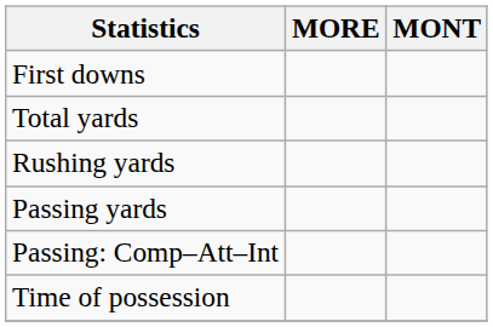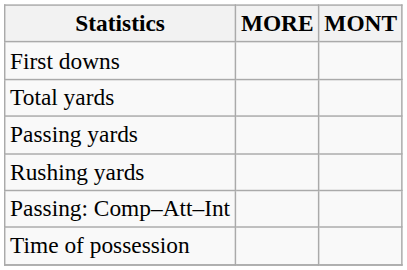rows swapped: Rushing yards <-> Passing yards
